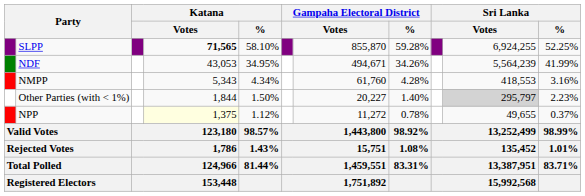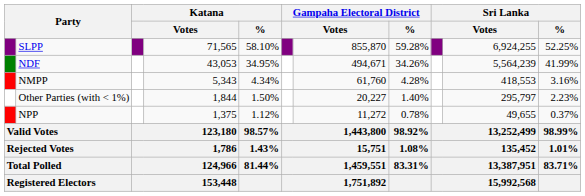SLPP | column 4: bold -> normal
Other Parties (with < 1%) | column 10: lightgrey background -> no background
NPP | column 4: lightyellow background -> no background
